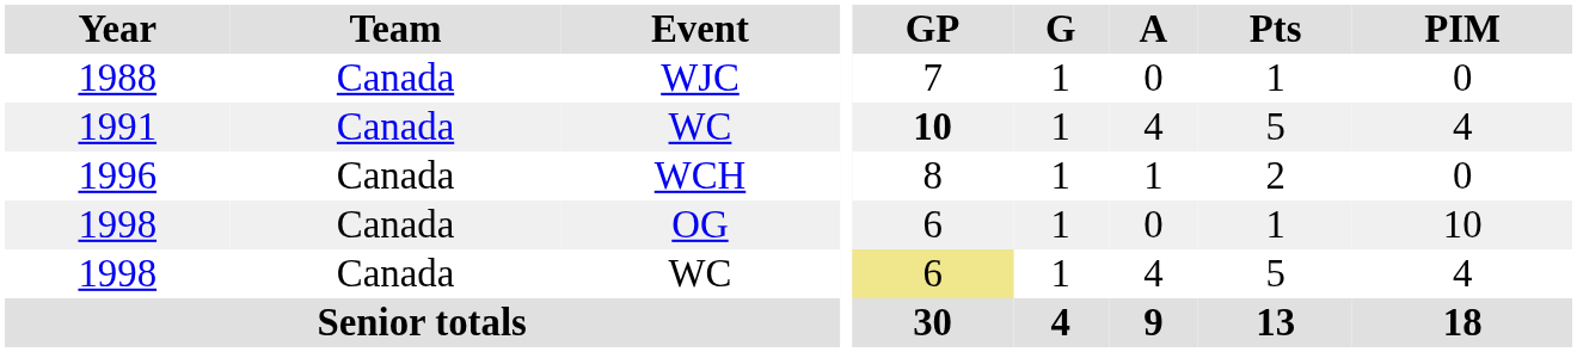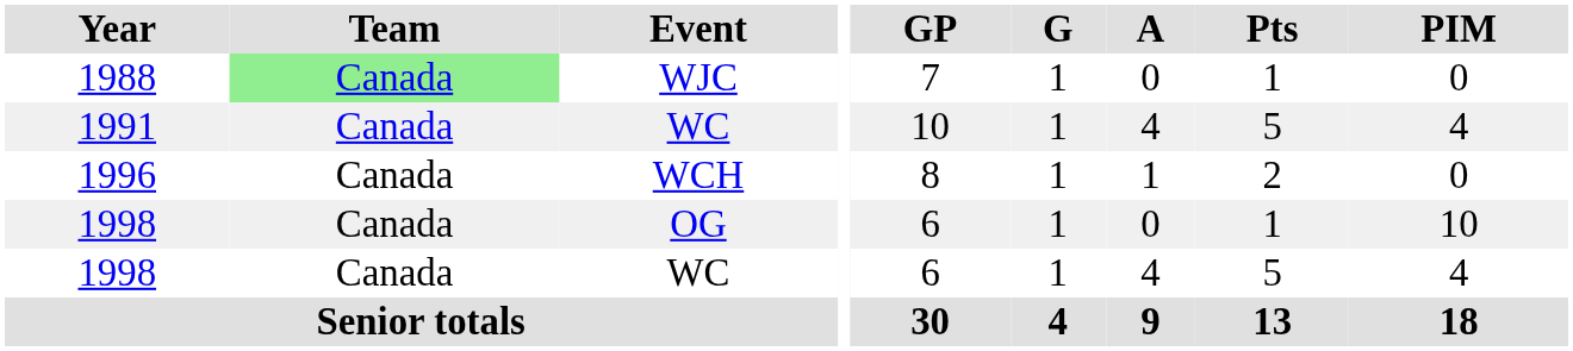1988 | Team: no background -> lightgreen background
1991 | GP: bold -> normal
1998 / WC | GP: khaki background -> no background
